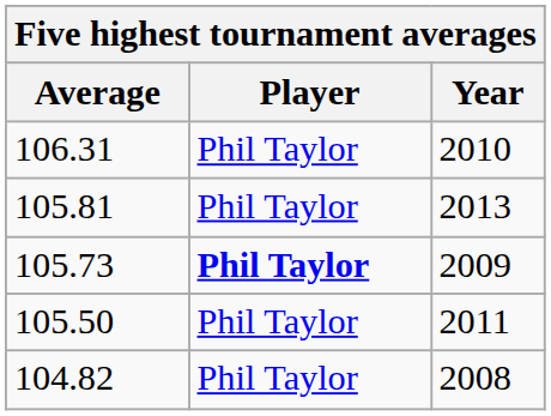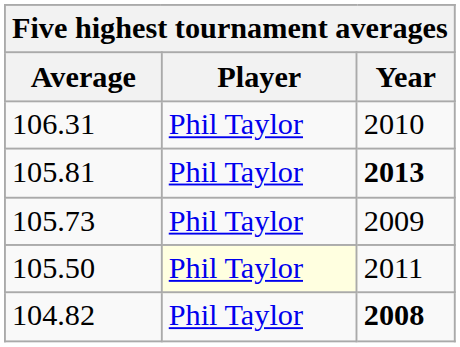105.81 | Year: normal -> bold
105.73 | Player: bold -> normal
105.50 | Player: no background -> lightyellow background
104.82 | Year: normal -> bold
